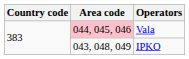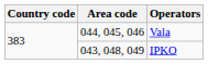Vala | Area code: pink background -> no background
